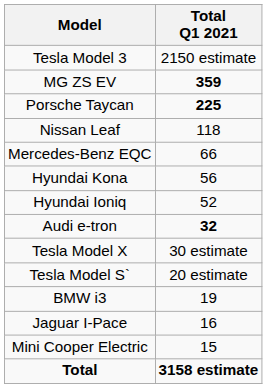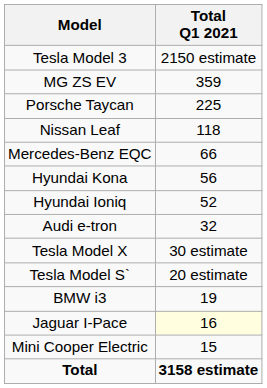MG ZS EV | Total Q1 2021: bold -> normal
Porsche Taycan | Total Q1 2021: bold -> normal
Audi e-tron | Total Q1 2021: bold -> normal
Jaguar I-Pace | Total Q1 2021: no background -> lightyellow background
